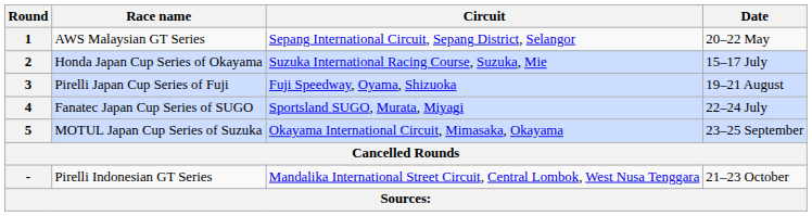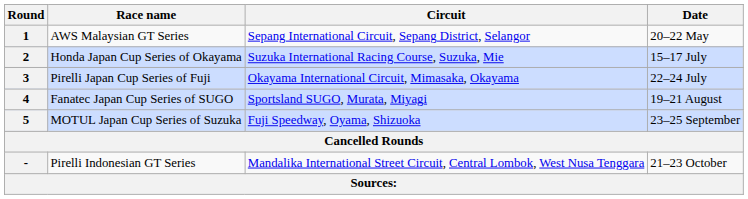3 | Circuit: Fuji Speedway, Oyama, Shizuoka -> Okayama International Circuit, Mimasaka, Okayama
3 | Date: 19–21 August -> 22–24 July
4 | Date: 22–24 July -> 19–21 August
5 | Circuit: Okayama International Circuit, Mimasaka, Okayama -> Fuji Speedway, Oyama, Shizuoka
